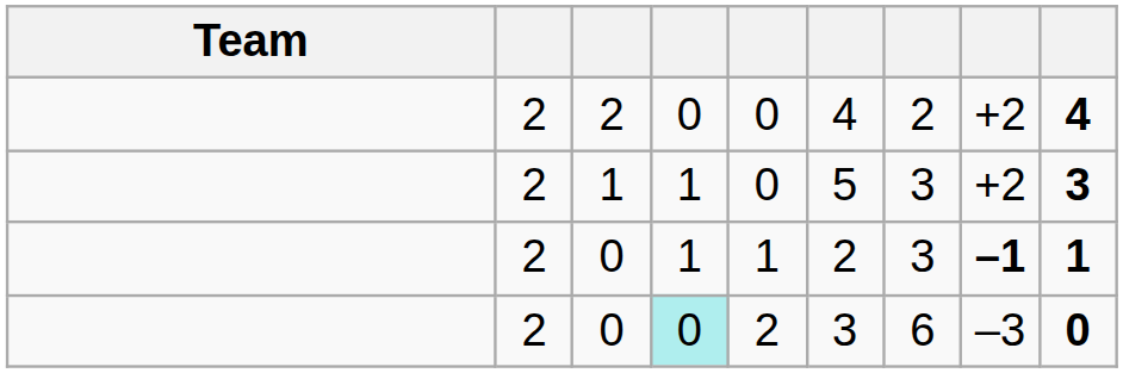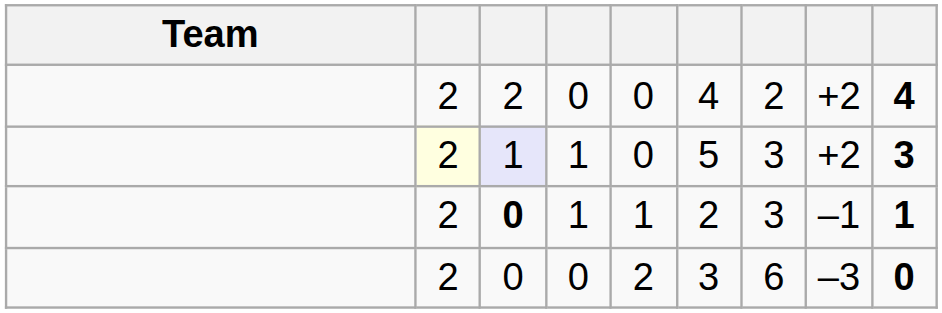row 3 | column 2: no background -> lightyellow background
row 3 | column 3: no background -> lavender background
row 4 | column 3: normal -> bold
row 4 | column 8: bold -> normal
row 5 | column 4: paleturquoise background -> no background
